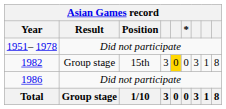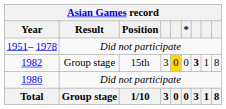1982 | column 7: normal -> bold
